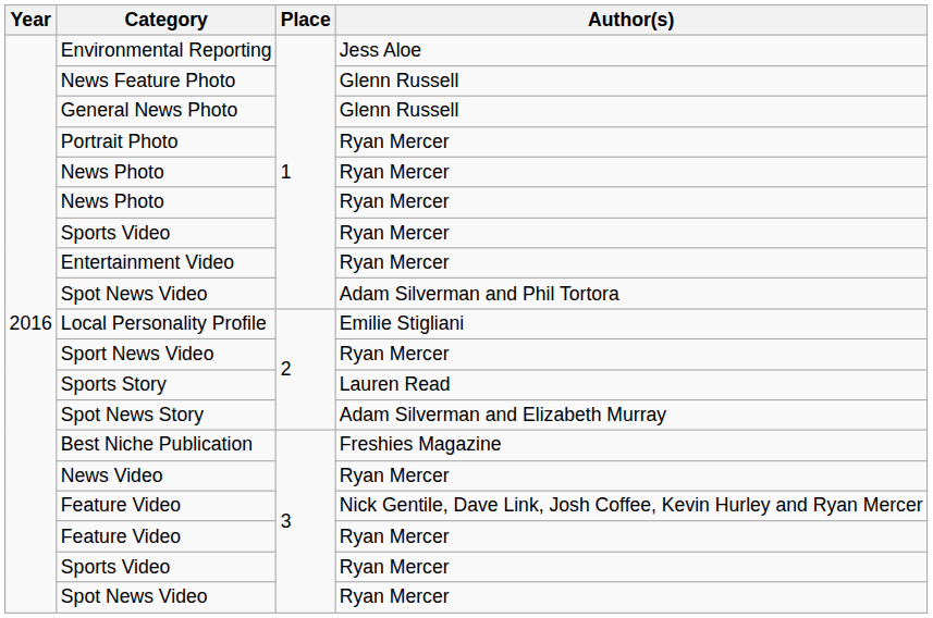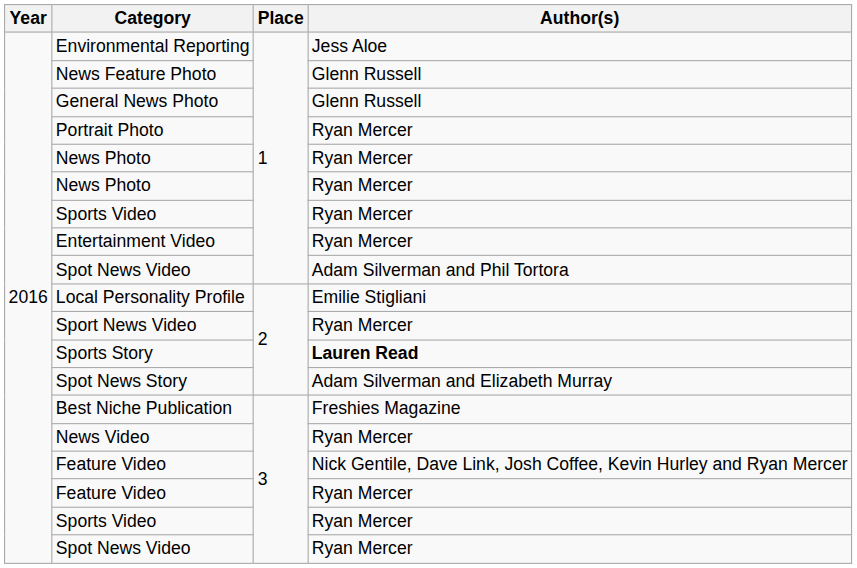Sports Story | Author(s): normal -> bold
